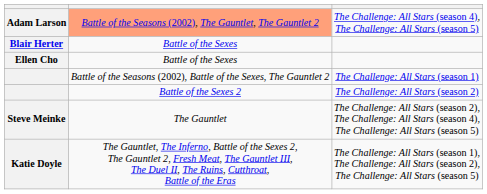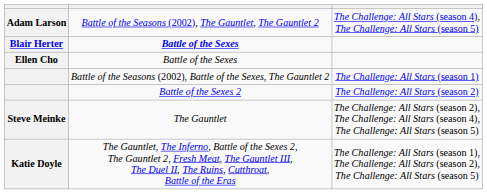Adam Larson | column 2: lightsalmon background -> no background
Blair Herter | column 2: normal -> bold
